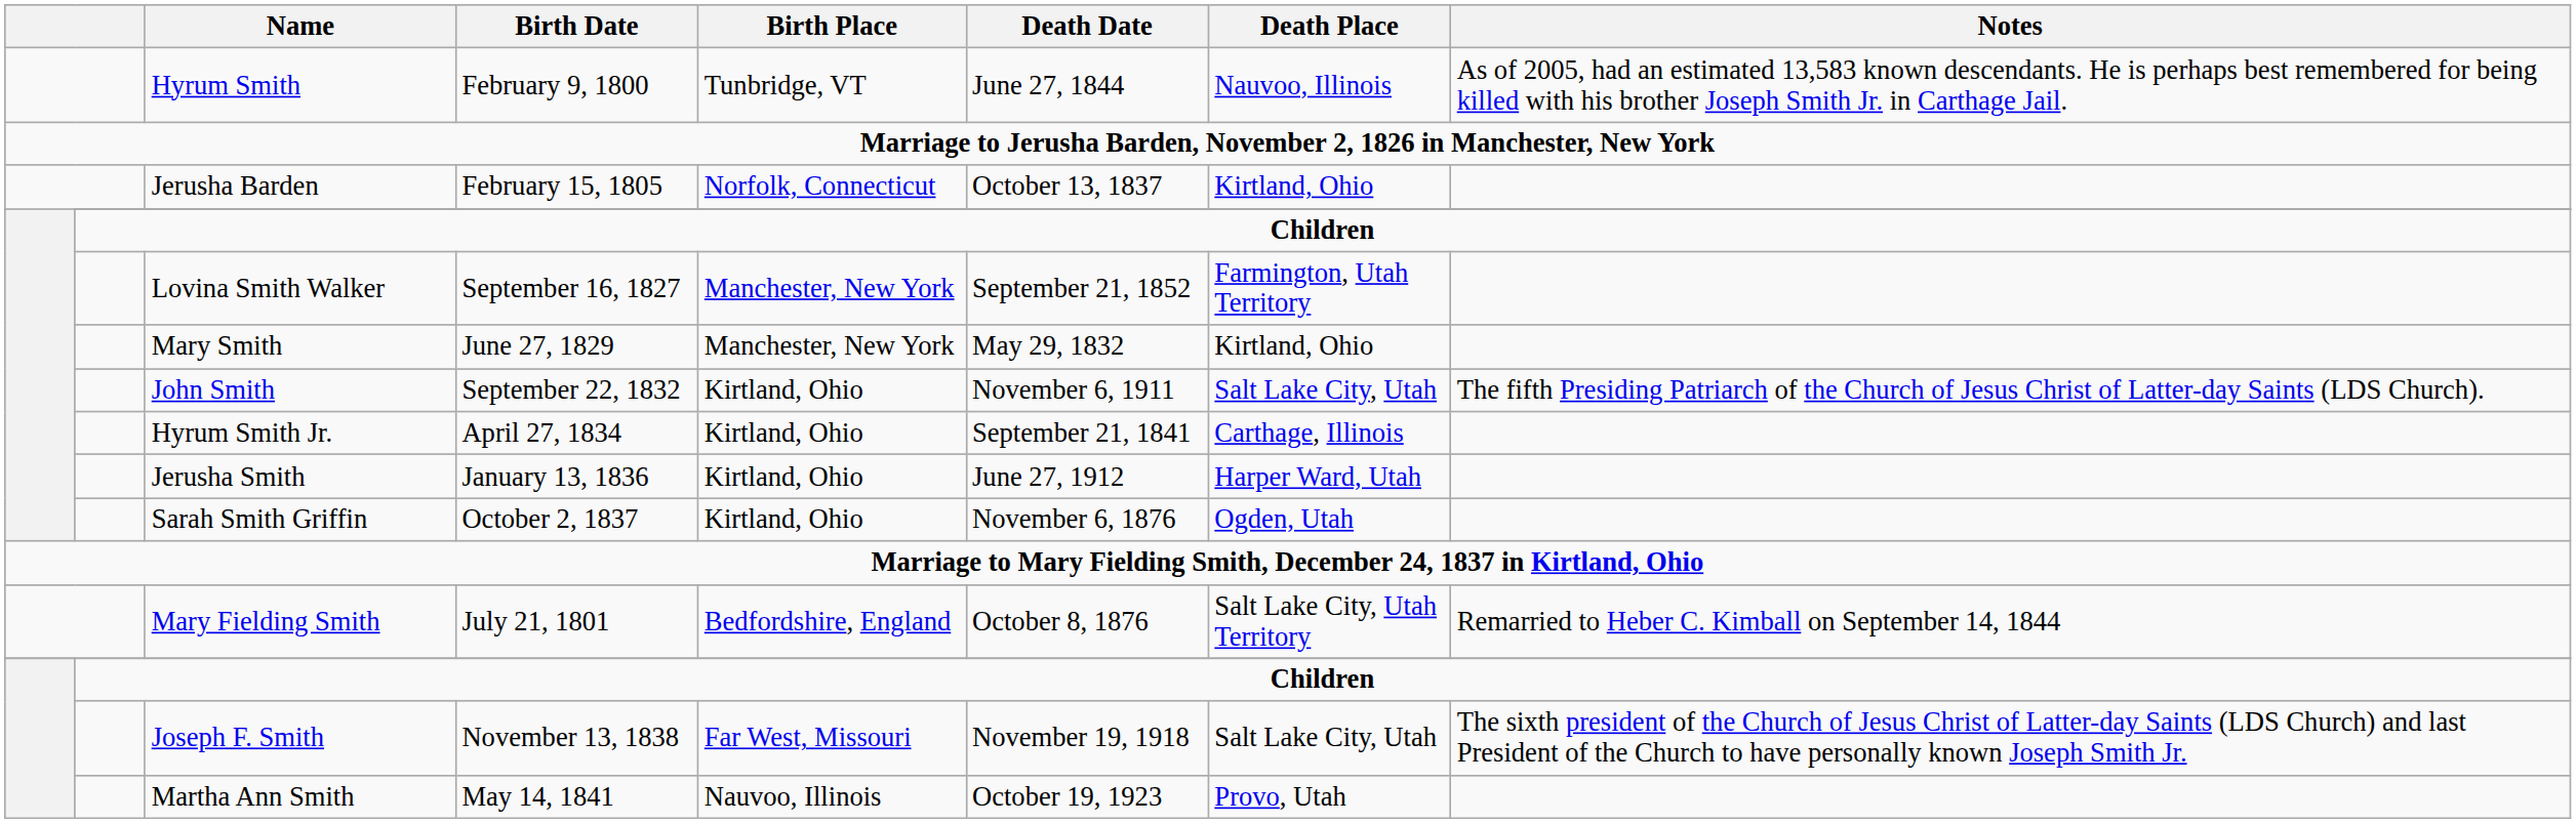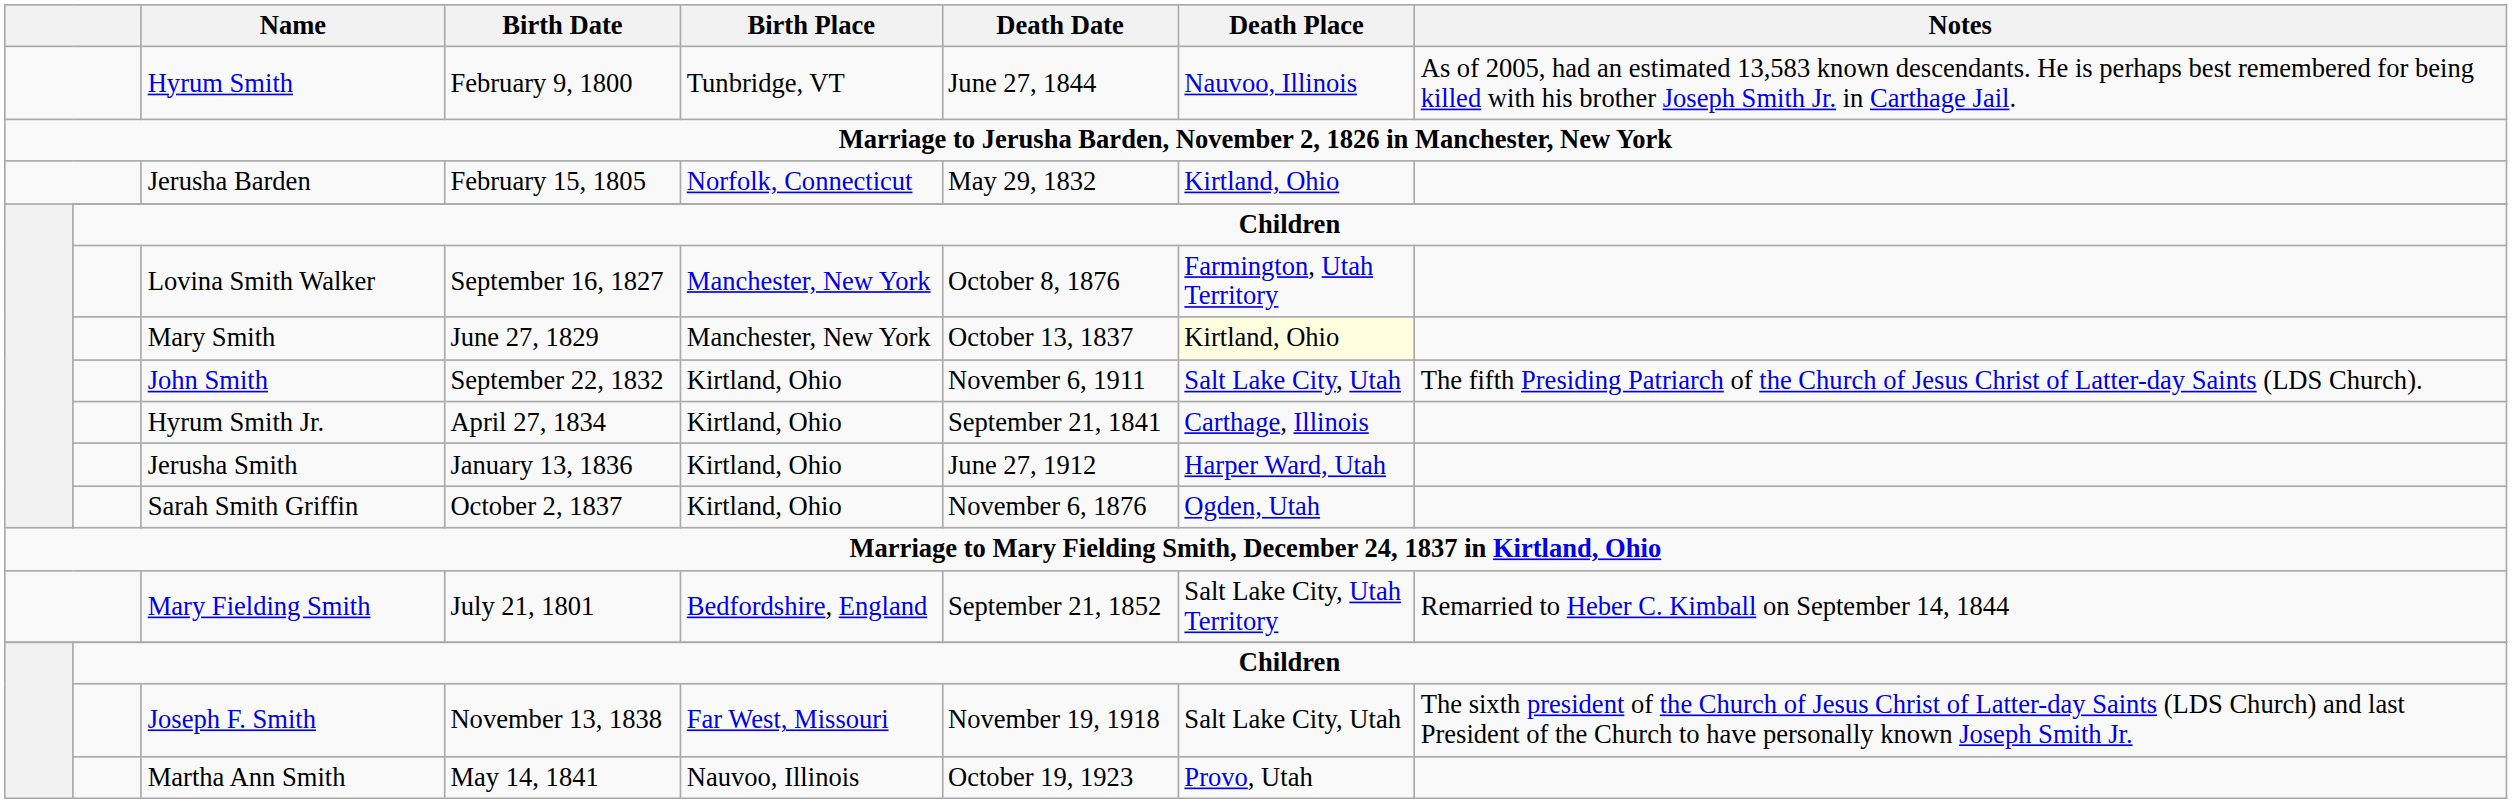Jerusha Barden | Death Date: October 13, 1837 -> May 29, 1832
Lovina Smith Walker | Death Date: September 21, 1852 -> October 8, 1876
Mary Smith | Death Date: May 29, 1832 -> October 13, 1837
Mary Smith | Death Place: no background -> lightyellow background
Mary Fielding Smith | Death Date: October 8, 1876 -> September 21, 1852
